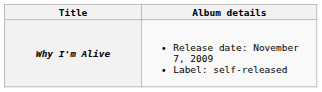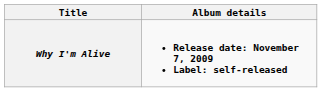Why I'm Alive | Album details: normal -> bold
